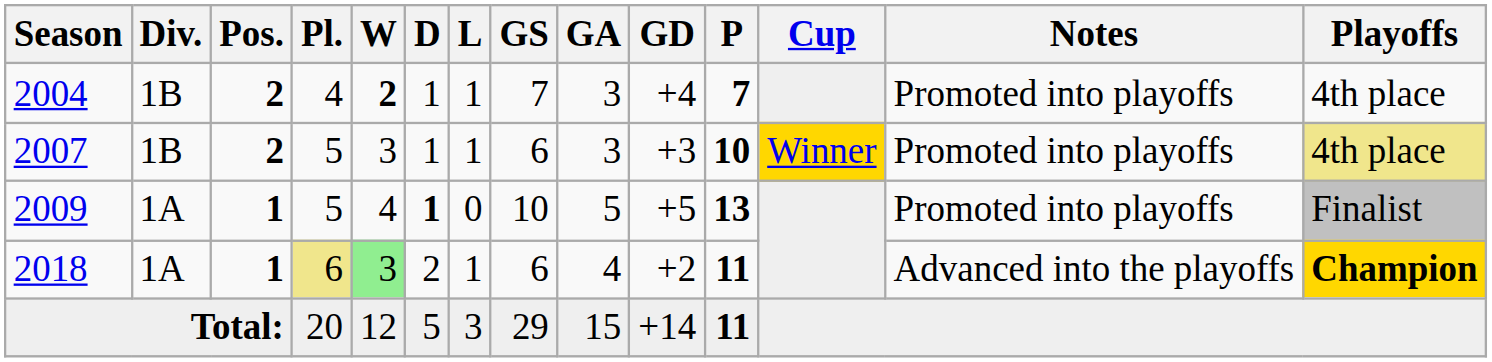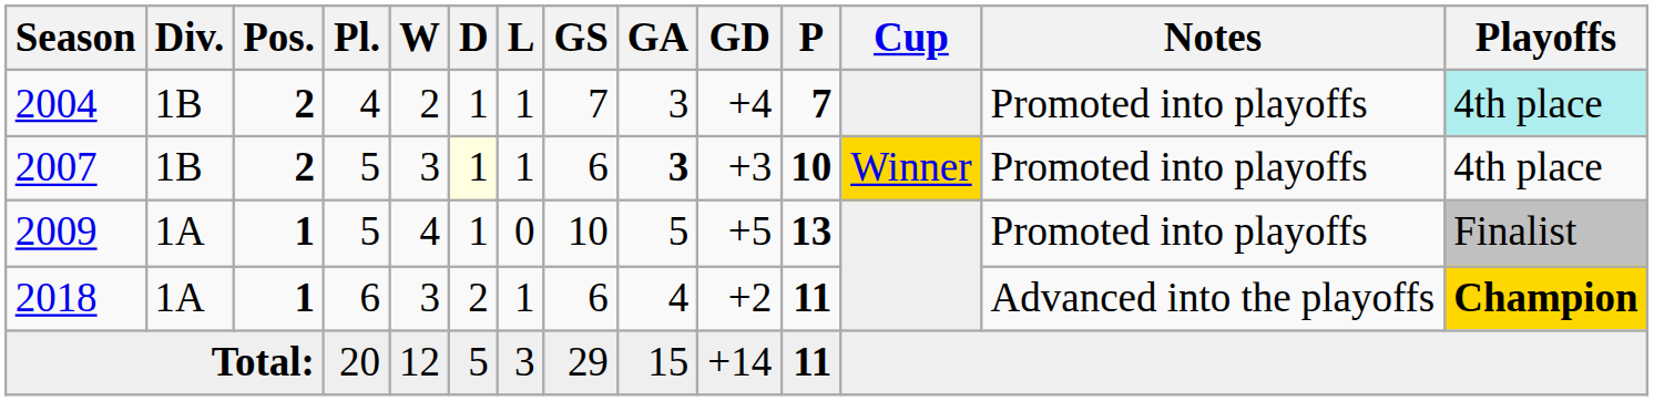2004 | W: bold -> normal
2004 | Playoffs: no background -> paleturquoise background
2007 | D: no background -> lightyellow background
2007 | GA: normal -> bold
2007 | Playoffs: khaki background -> no background
2009 | D: bold -> normal
2018 | Pl.: khaki background -> no background
2018 | W: lightgreen background -> no background
